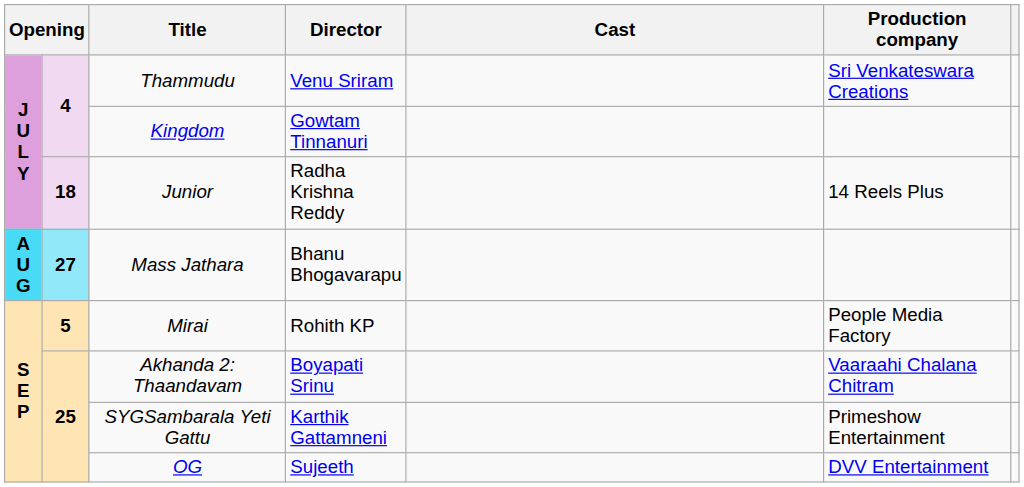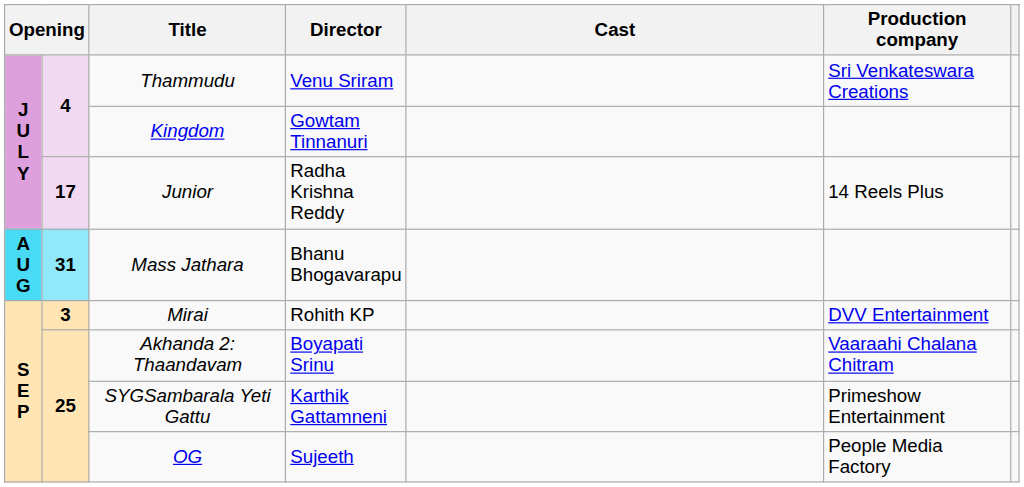Junior | column 2: 18 -> 17
Mass Jathara | column 2: 27 -> 31
Mirai | column 2: 5 -> 3
Mirai | Production company: People Media Factory -> DVV Entertainment
OG | Production company: DVV Entertainment -> People Media Factory
